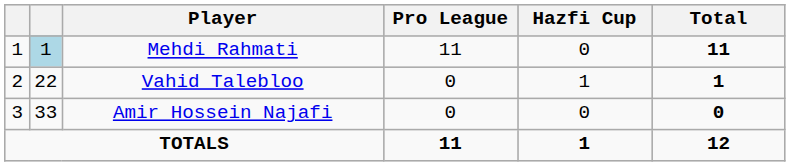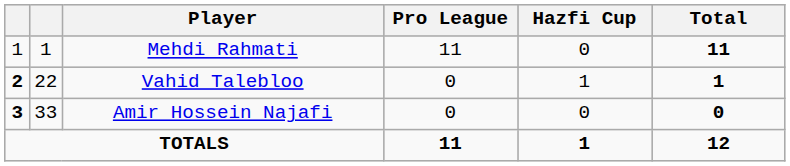Mehdi Rahmati | column 2: lightblue background -> no background
Vahid Talebloo | column 1: normal -> bold
Amir Hossein Najafi | column 1: normal -> bold
